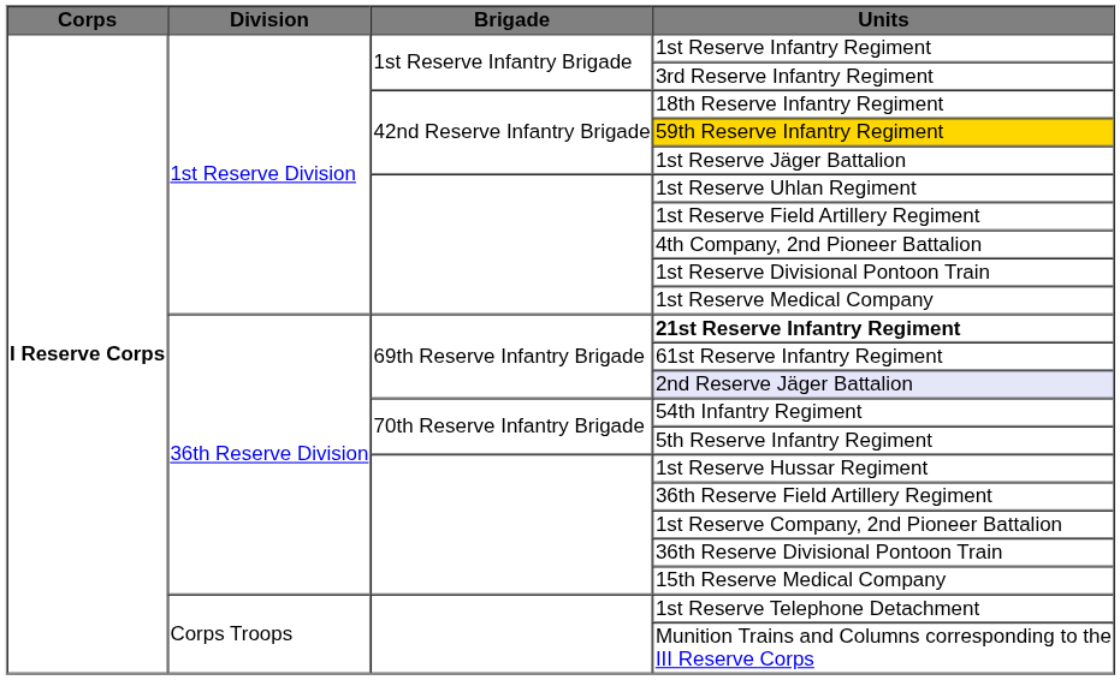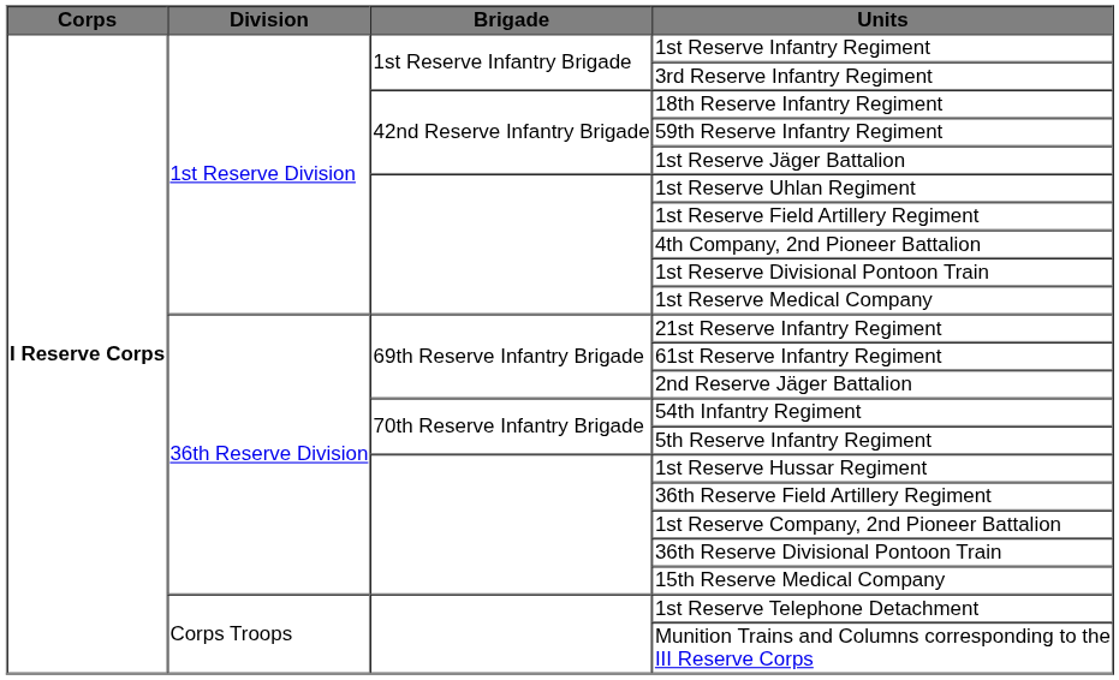59th Reserve Infantry Regiment | Units: gold background -> no background
21st Reserve Infantry Regiment | Units: bold -> normal
2nd Reserve Jäger Battalion | Units: lavender background -> no background
